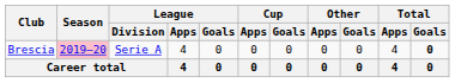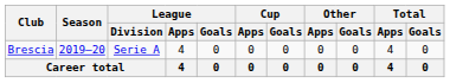Brescia | Season: pink background -> no background
Brescia | Total / Goals: bold -> normal
